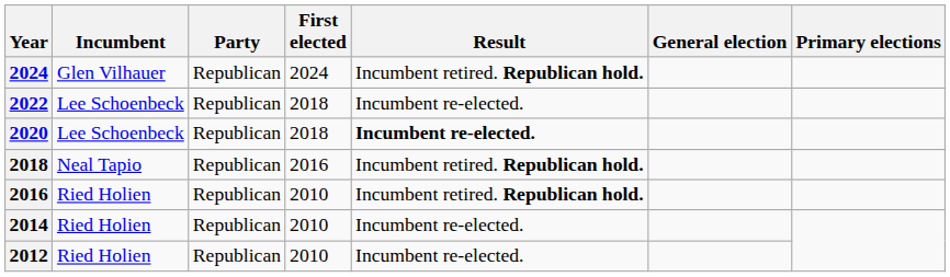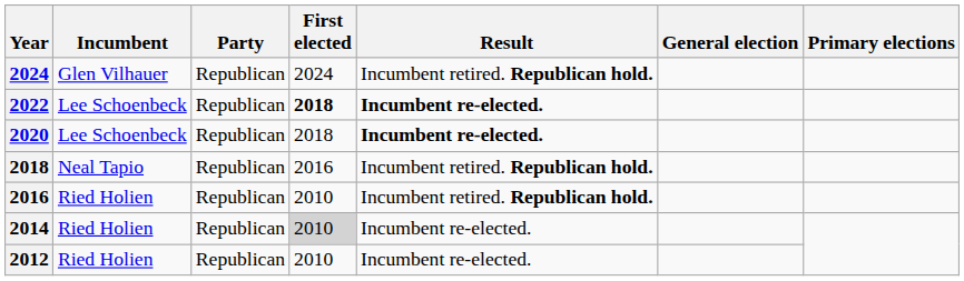2022 | First elected: normal -> bold
2022 | Result: normal -> bold
2014 | First elected: no background -> lightgrey background
